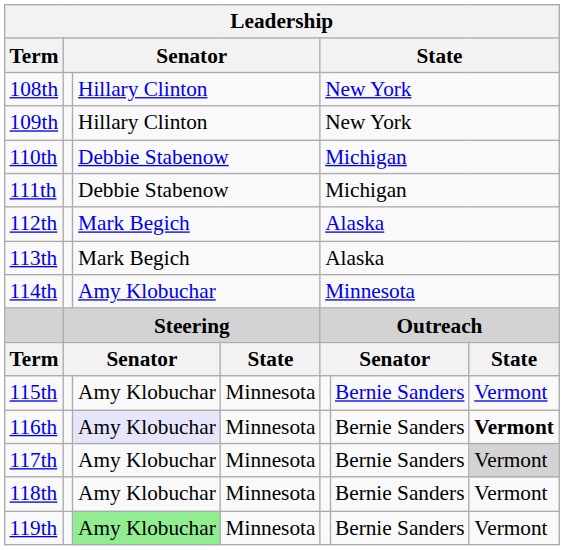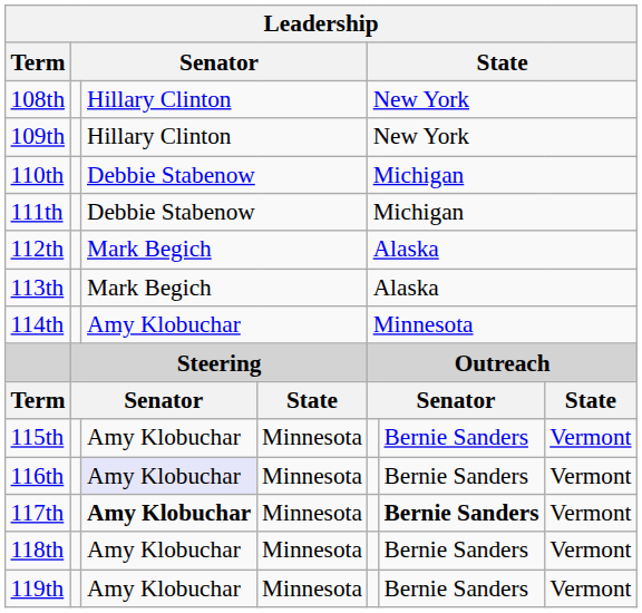116th | column 7: bold -> normal
117th | column 3: normal -> bold
117th | column 6: normal -> bold
117th | column 7: lightgrey background -> no background
119th | column 3: lightgreen background -> no background
